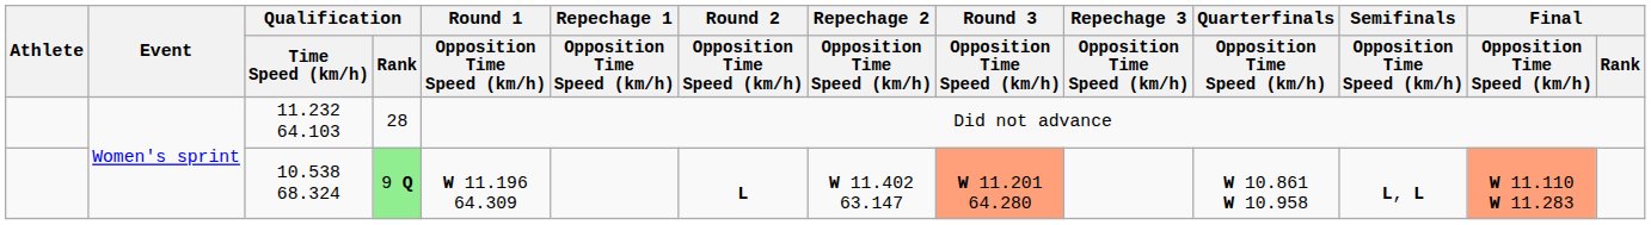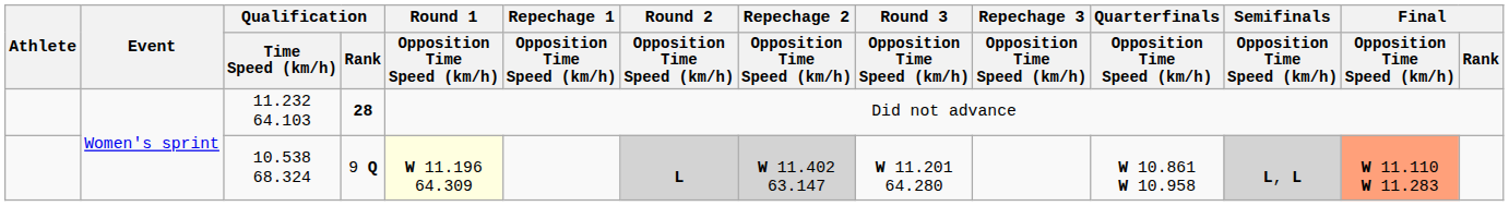11.232 64.103 | Qualification / Rank: normal -> bold
10.538 68.324 | Qualification / Rank: lightgreen background -> no background
10.538 68.324 | Round 1 / Opposition Time Speed (km/h): no background -> lightyellow background
10.538 68.324 | Round 2 / Opposition Time Speed (km/h): no background -> lightgrey background
10.538 68.324 | Repechage 2 / Opposition Time Speed (km/h): no background -> lightgrey background
10.538 68.324 | Round 3 / Opposition Time Speed (km/h): lightsalmon background -> no background
10.538 68.324 | Semifinals / Opposition Time Speed (km/h): no background -> lightgrey background
